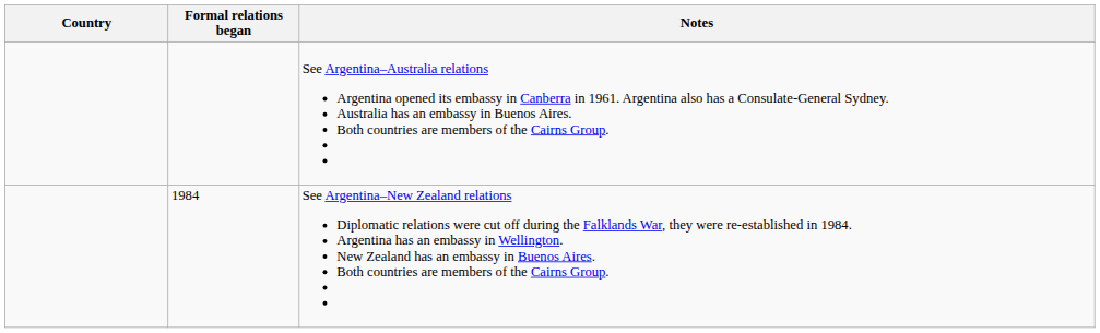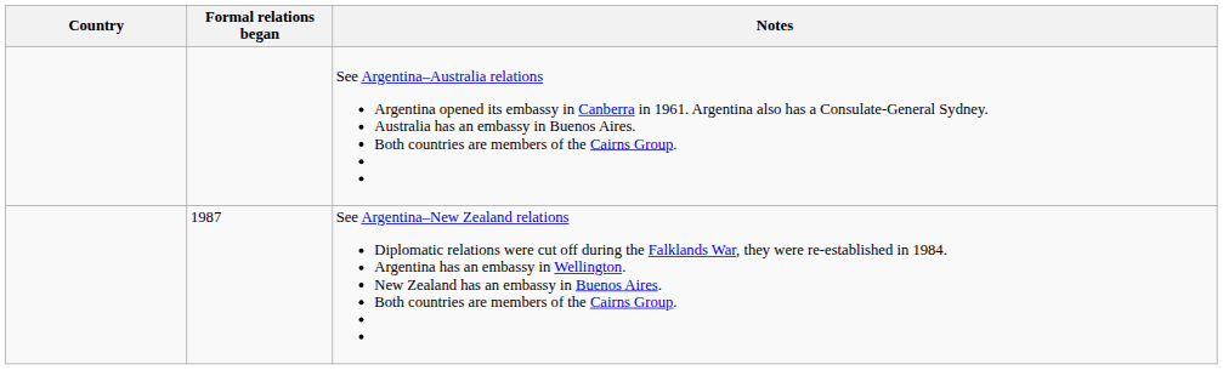row 3 | Formal relations began: 1984 -> 1987
